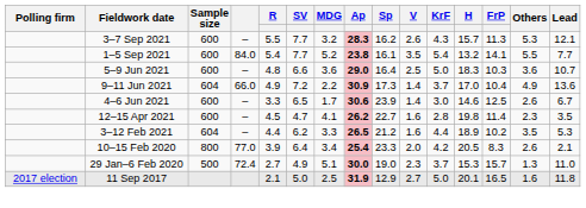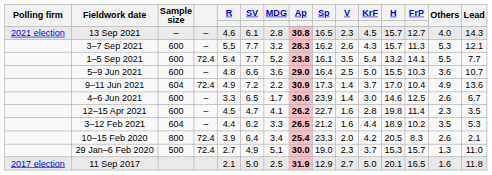+ row: 2021 election | 13 Sep 2021 | – | – | 4.6 | 6.1 | 2.8 | 30.8 | 16.5 | 2.3 | 4.5 | 15.7 | 12.7 | 4.0 | 14.3
1–5 Sep 2021 | column 4: 84.0 -> 72.4
5–9 Jun 2021 | H: 18.3 -> 15.5
9–11 Jun 2021 | column 4: 66.0 -> 72.4
10–15 Feb 2020 | column 4: 77.0 -> 72.4
